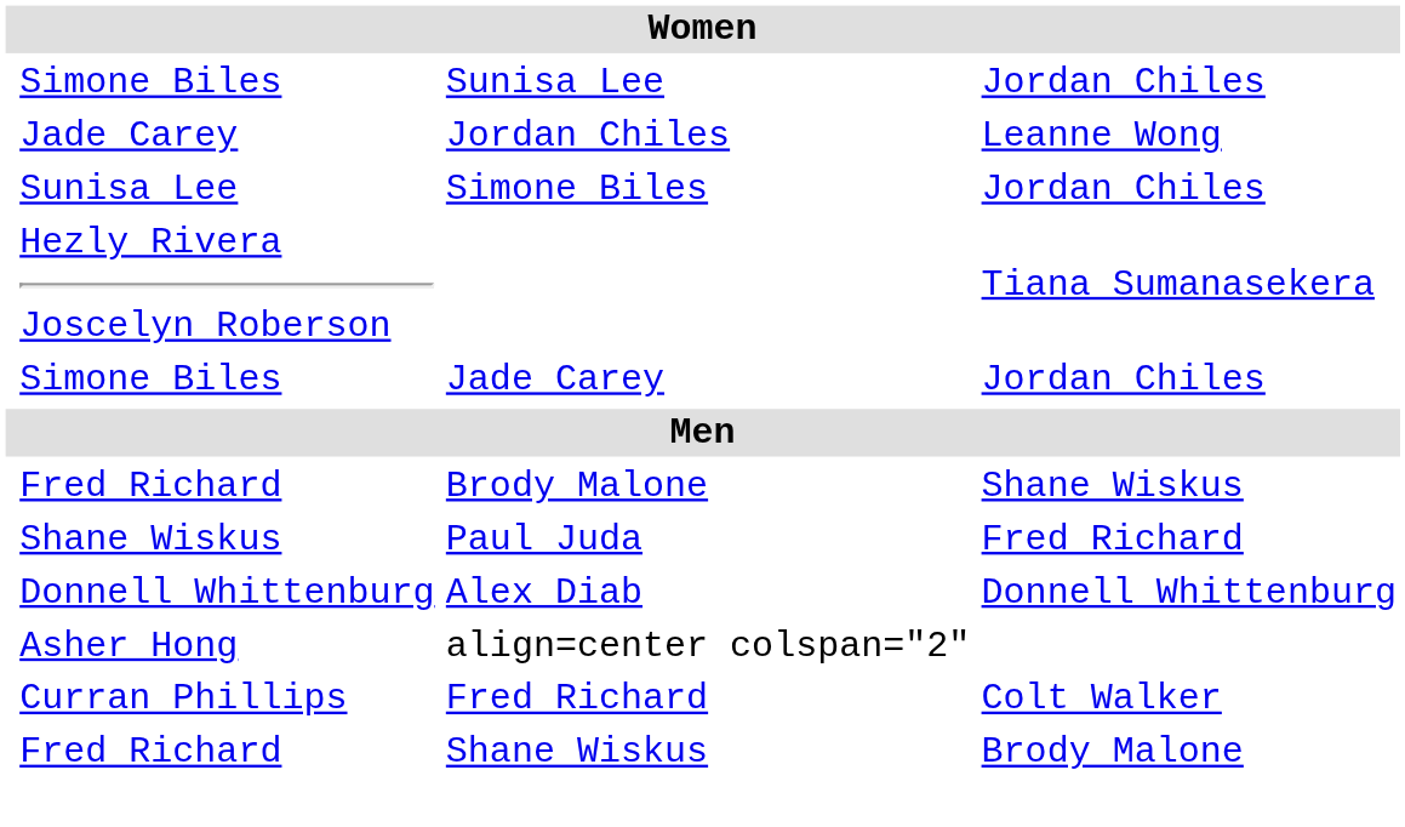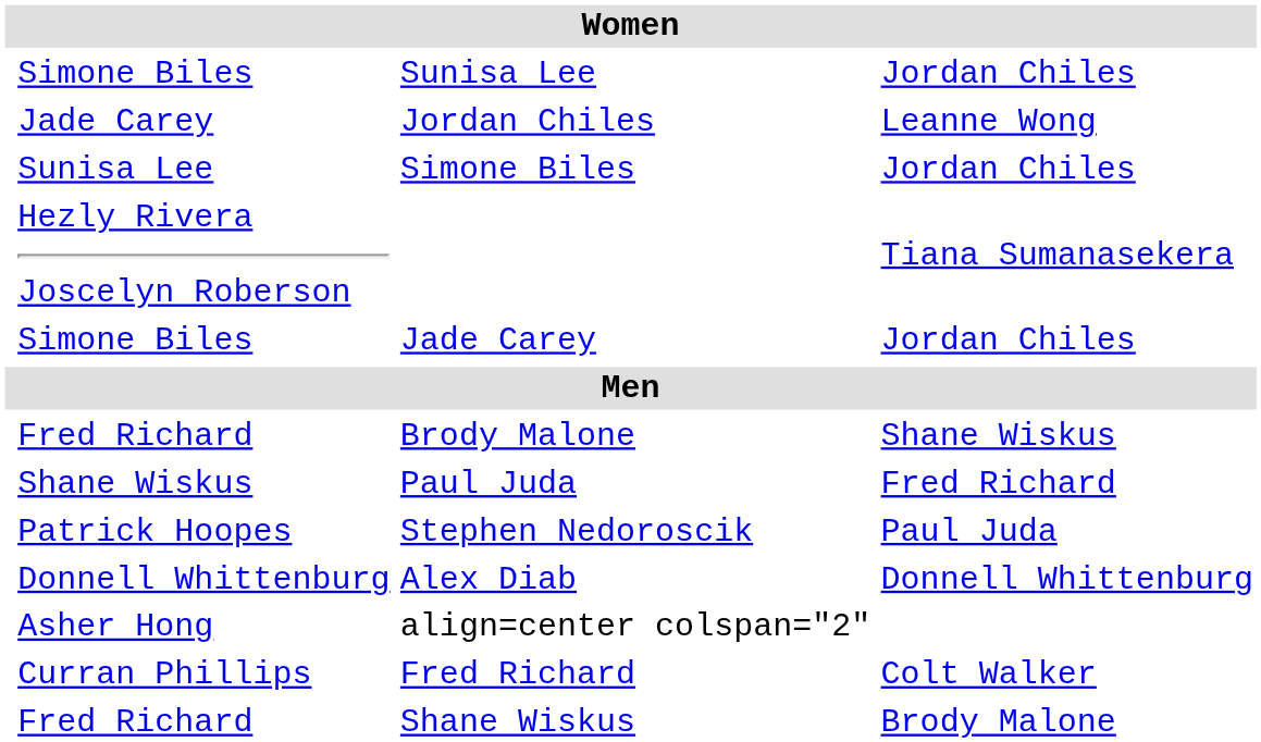+ row: Patrick Hoopes | Stephen Nedoroscik | Paul Juda
